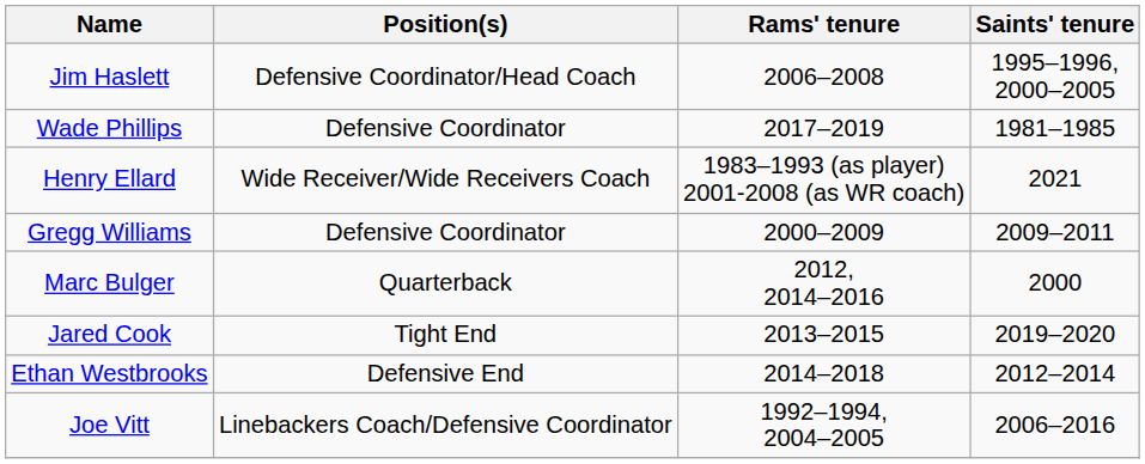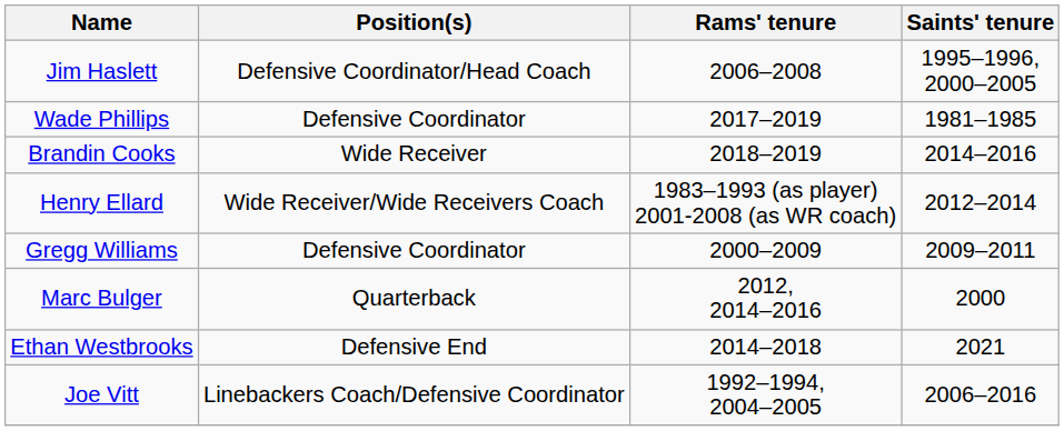+ row: Brandin Cooks | Wide Receiver | 2018–2019 | 2014–2016
Henry Ellard | Saints' tenure: 2021 -> 2012–2014
- row: Jared Cook | Tight End | 2013–2015 | 2019–2020
Ethan Westbrooks | Saints' tenure: 2012–2014 -> 2021
